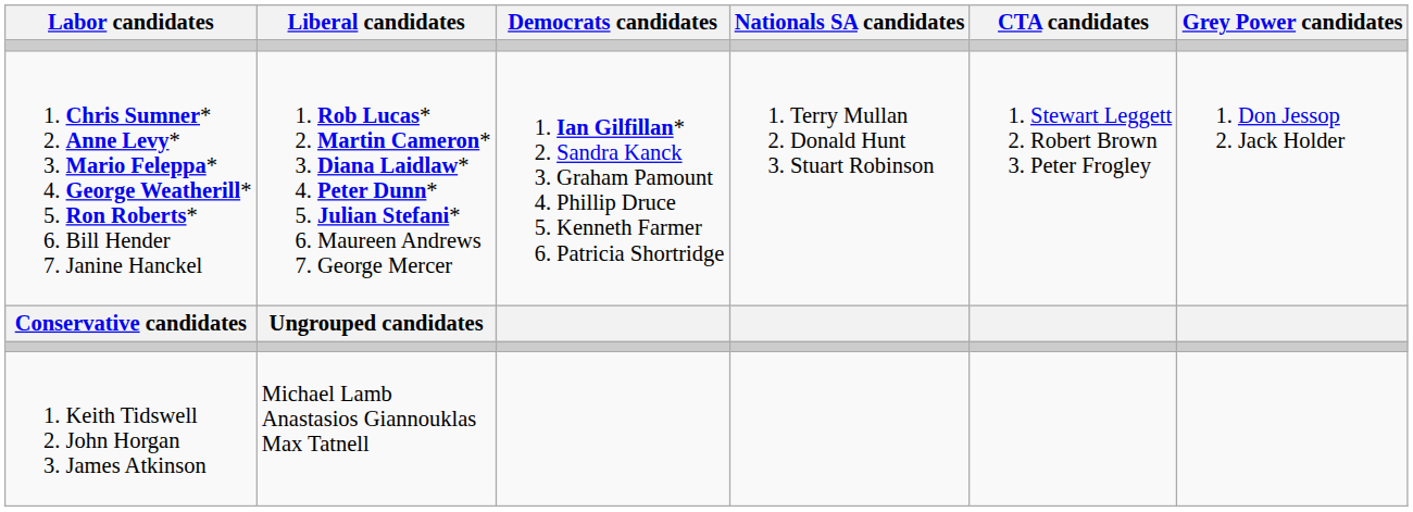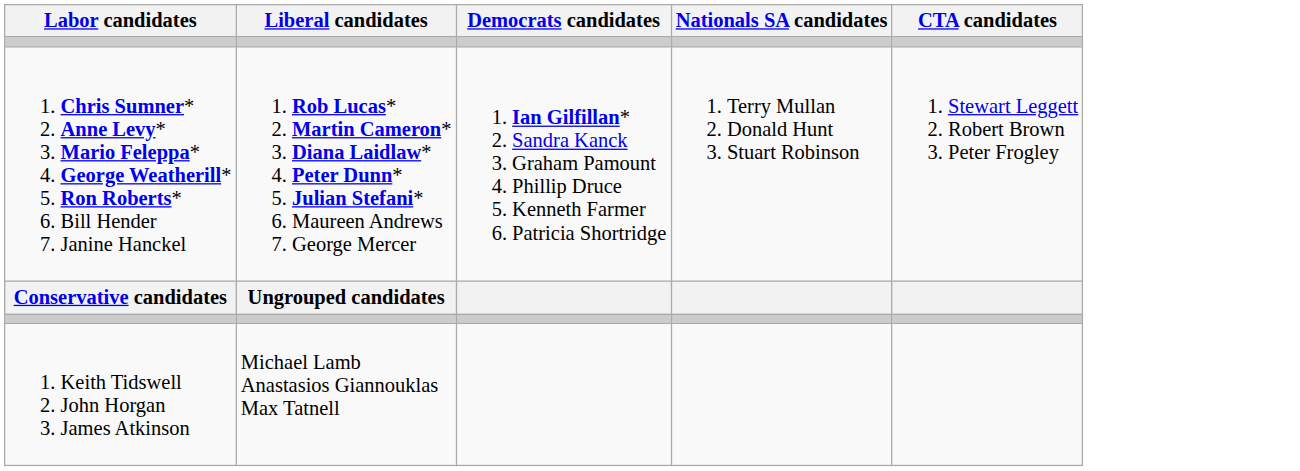- column: Grey Power candidates | Don Jessop Jack Holder
